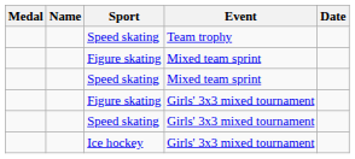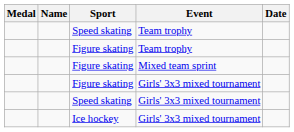row 3 | Event: Mixed team sprint -> Team trophy
row 4 | Sport: Speed skating -> Figure skating
